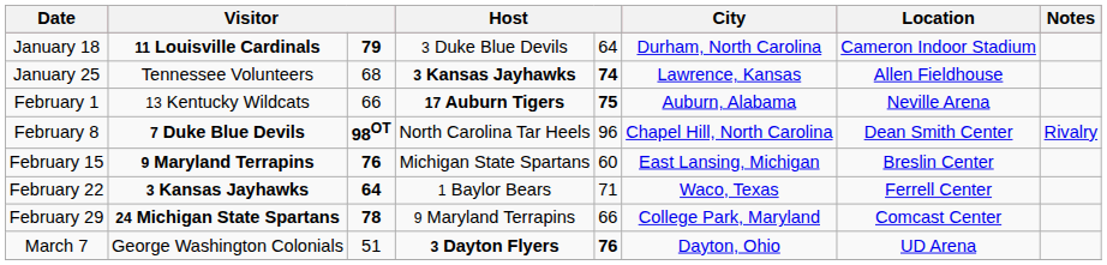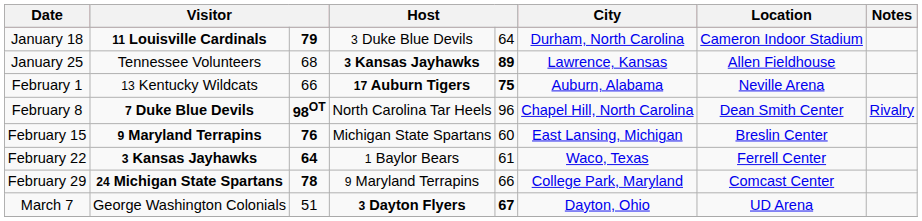January 25 | column 5: 74 -> 89
February 22 | column 5: 71 -> 61
March 7 | column 5: 76 -> 67
